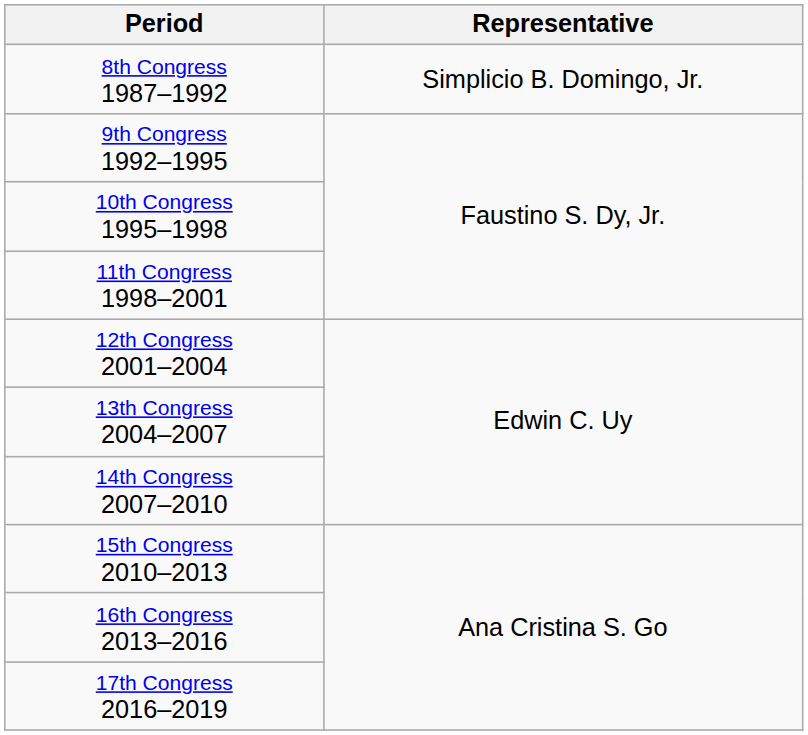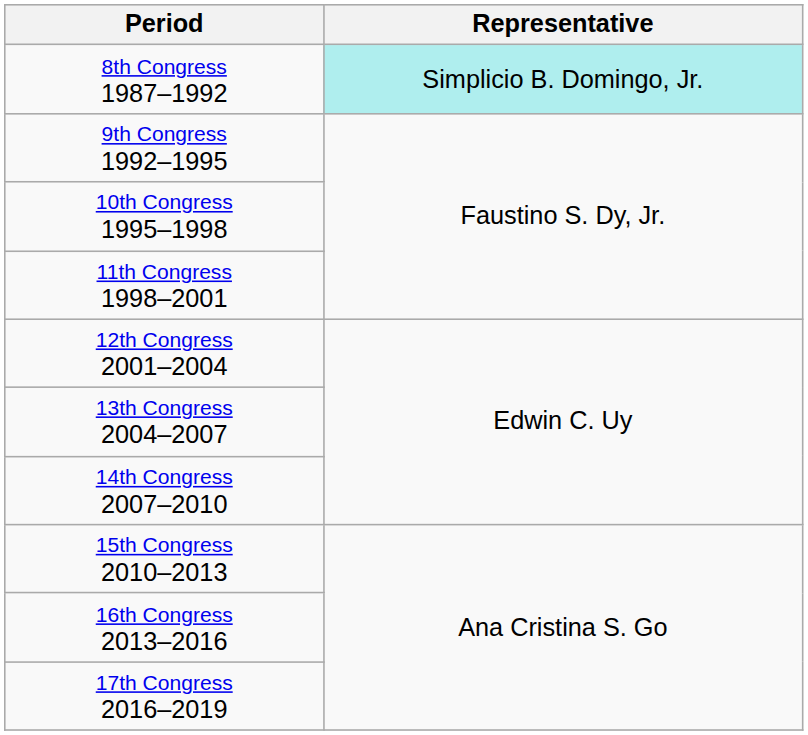8th Congress 1987–1992 | Representative: no background -> paleturquoise background
